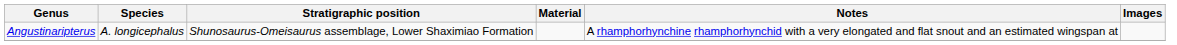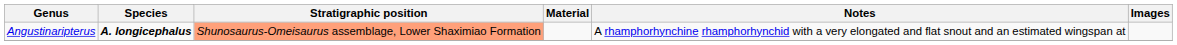Angustinaripterus | Species: normal -> bold
Angustinaripterus | Stratigraphic position: no background -> lightsalmon background
